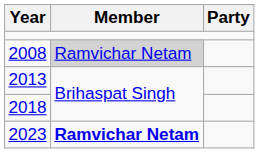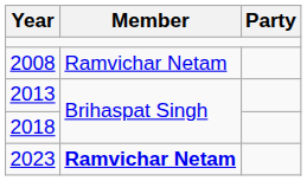2008 | Member: lightgrey background -> no background
